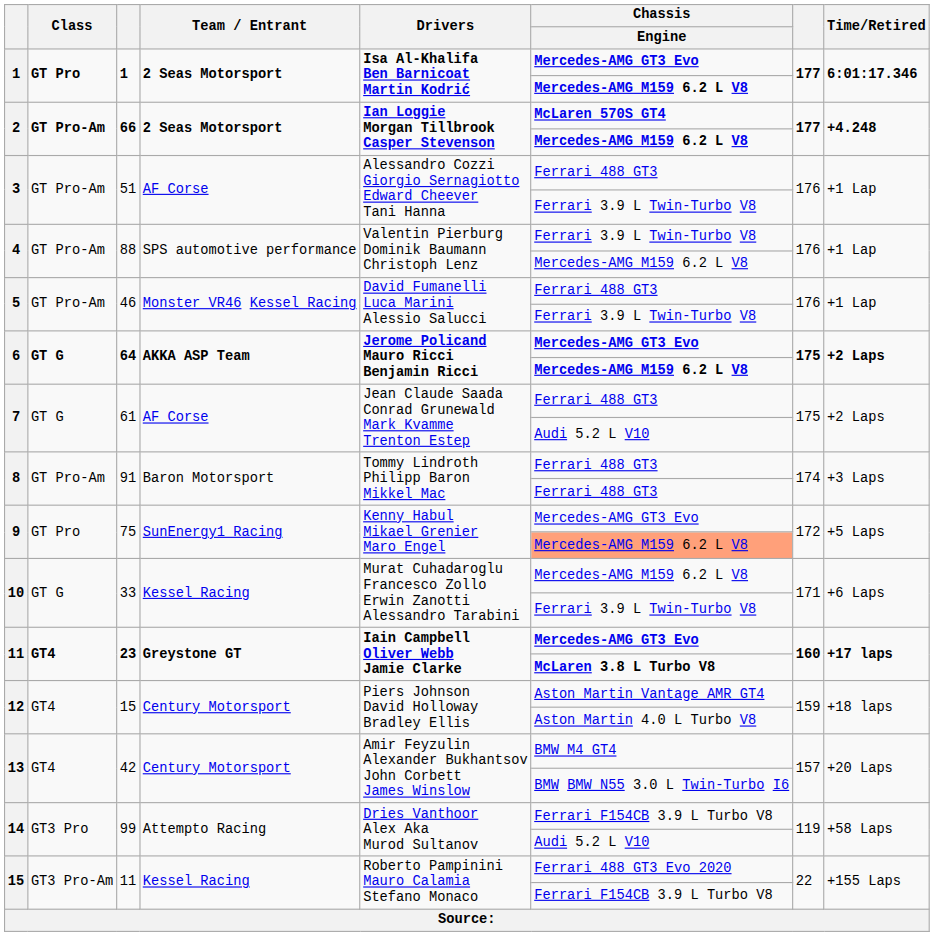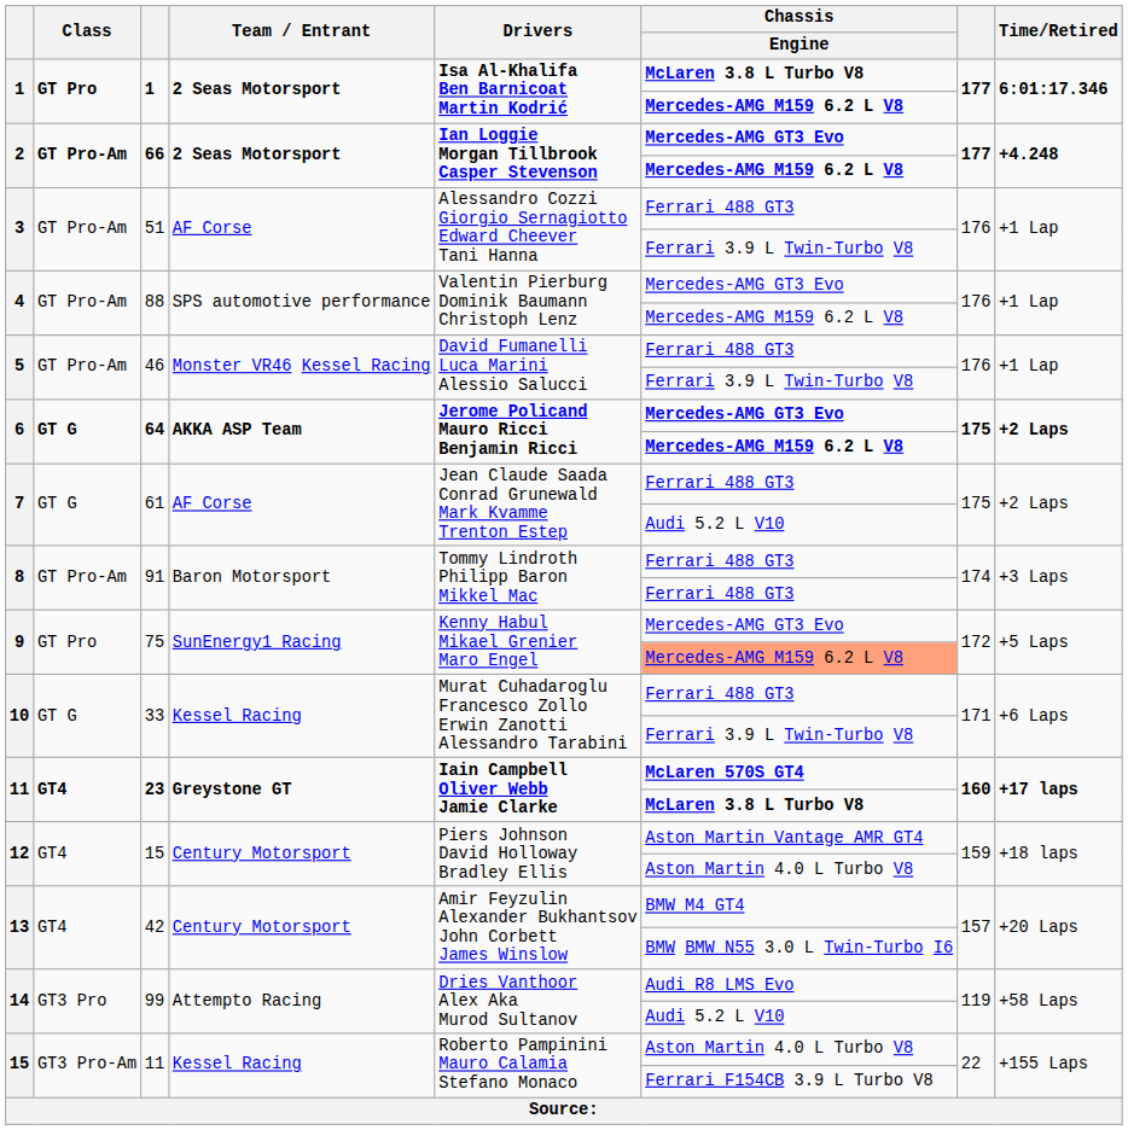row 3 | Chassis / Engine: Mercedes-AMG GT3 Evo -> McLaren 3.8 L Turbo V8
row 5 | Chassis / Engine: McLaren 570S GT4 -> Mercedes-AMG GT3 Evo
row 9 | Chassis / Engine: Ferrari 3.9 L Twin-Turbo V8 -> Mercedes-AMG GT3 Evo
row 21 | Chassis / Engine: Mercedes-AMG M159 6.2 L V8 -> Ferrari 488 GT3
row 23 | Chassis / Engine: Mercedes-AMG GT3 Evo -> McLaren 570S GT4
row 29 | Chassis / Engine: Ferrari F154CB 3.9 L Turbo V8 -> Audi R8 LMS Evo
row 31 | Chassis / Engine: Ferrari 488 GT3 Evo 2020 -> Aston Martin 4.0 L Turbo V8
